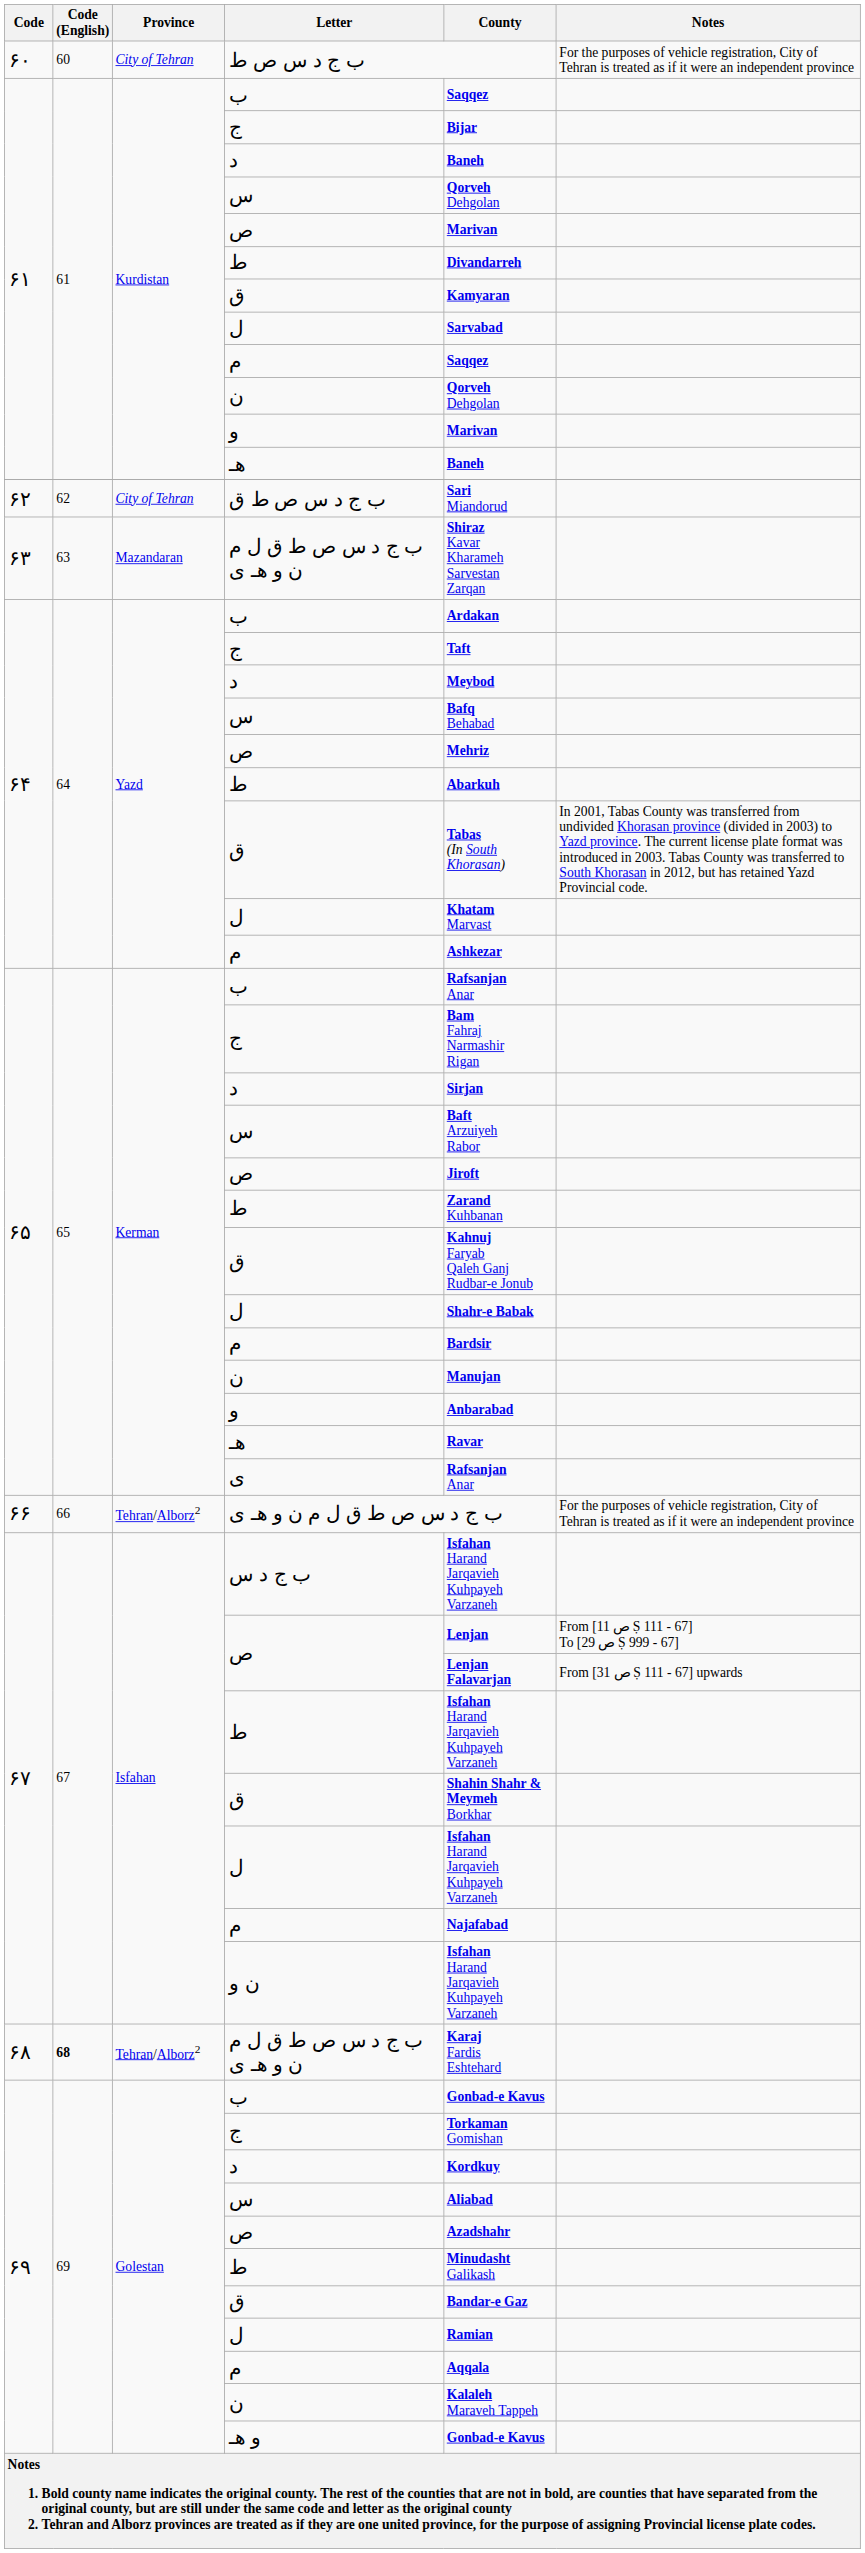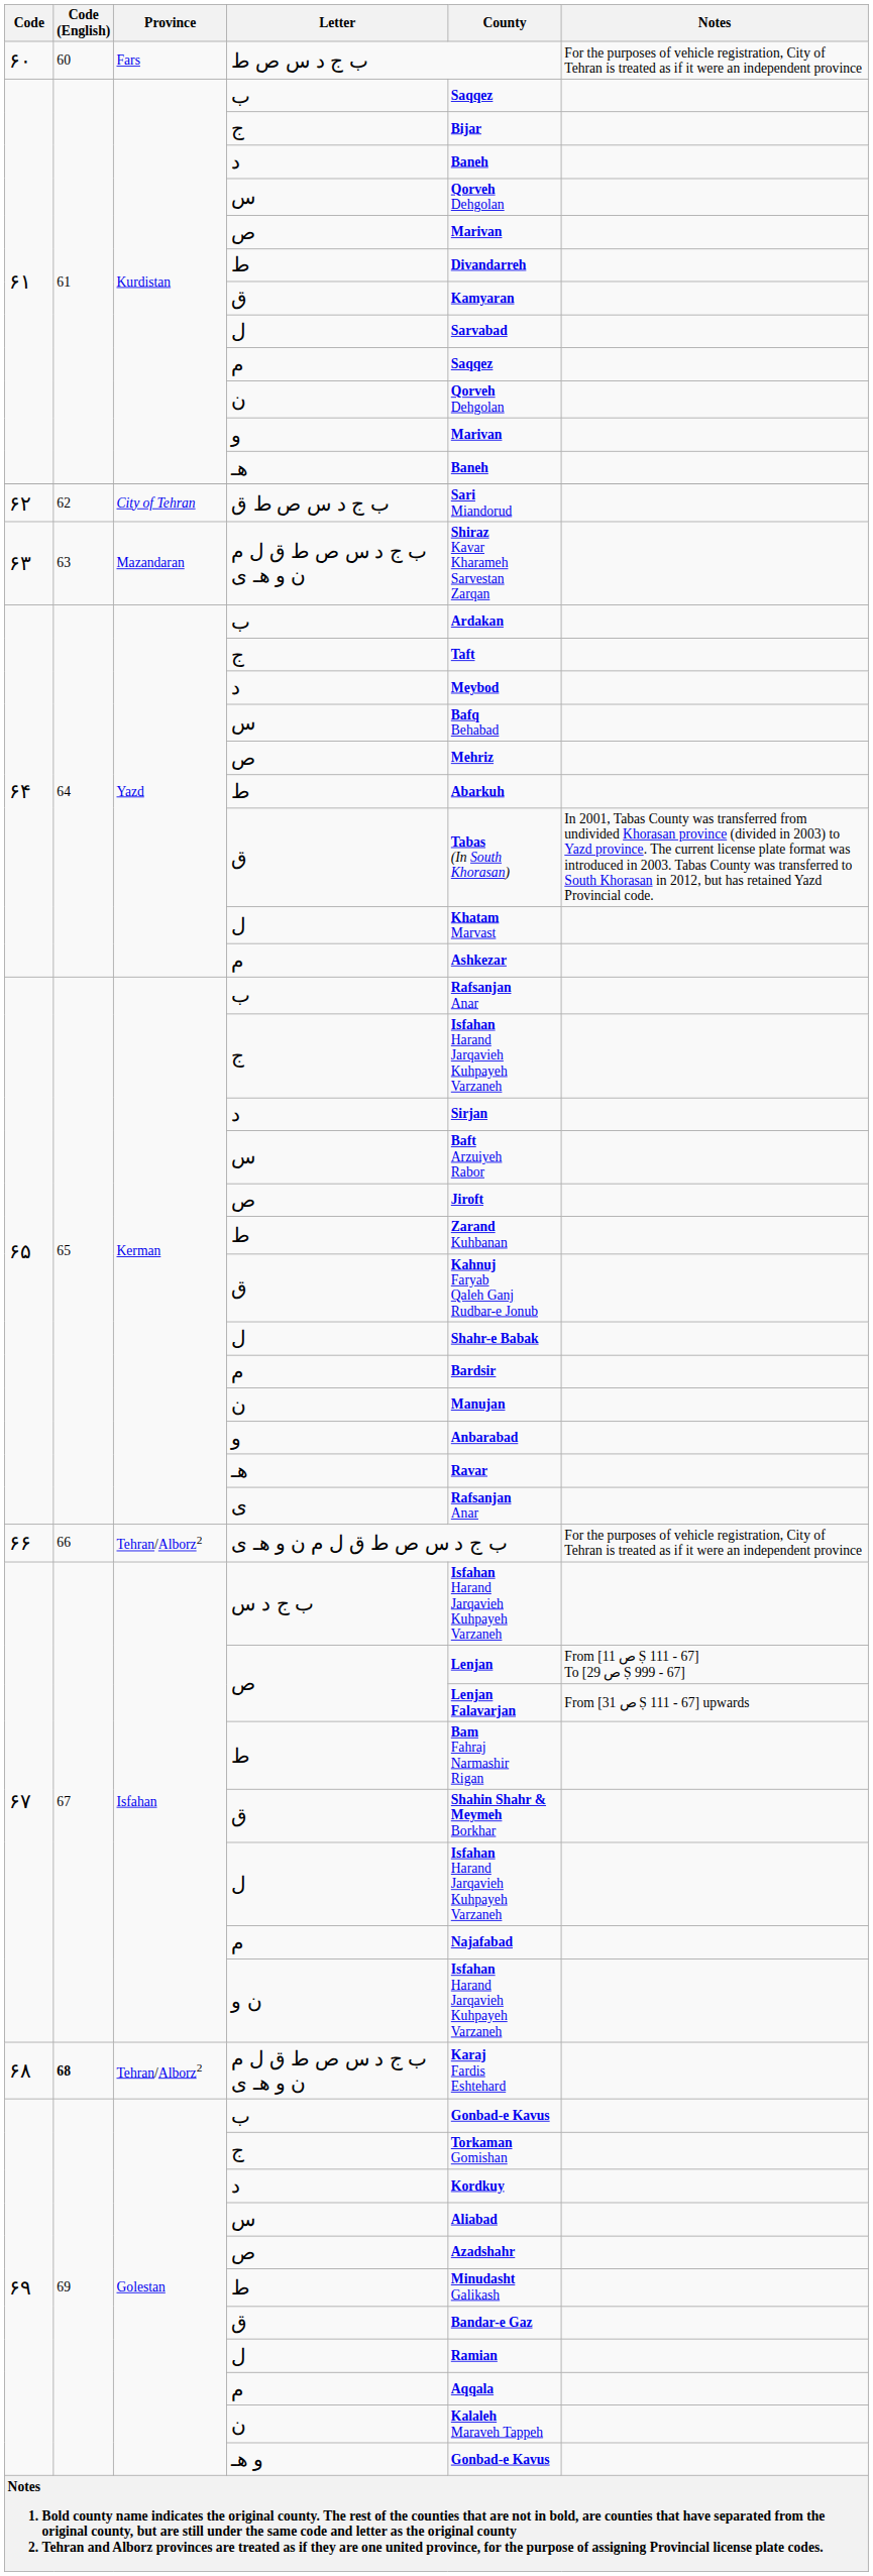ب ج د س ص ط | Province: City of Tehran -> Fars
۶۵ / ج | County: Bam Fahraj Narmashir Rigan -> Isfahan Harand Jarqavieh Kuhpayeh Varzaneh
۶۷ / ط | County: Isfahan Harand Jarqavieh Kuhpayeh Varzaneh -> Bam Fahraj Narmashir Rigan
